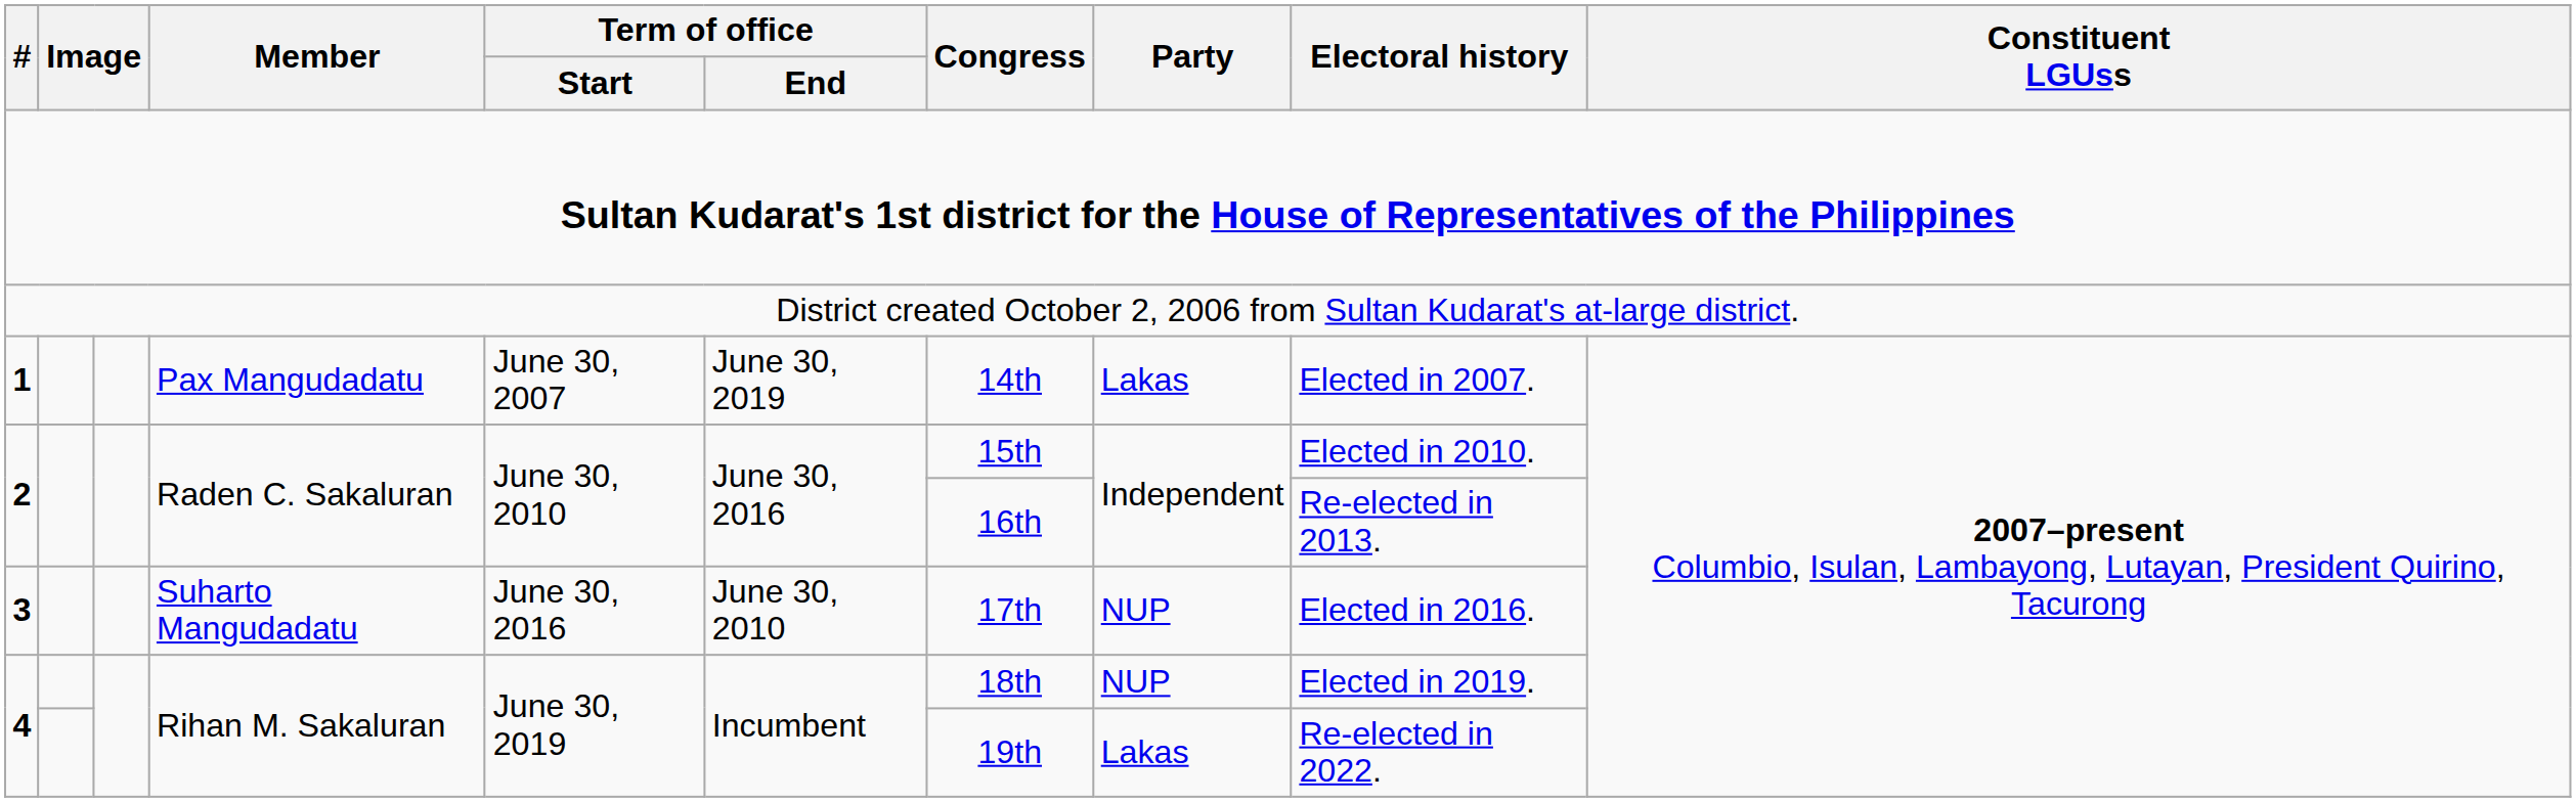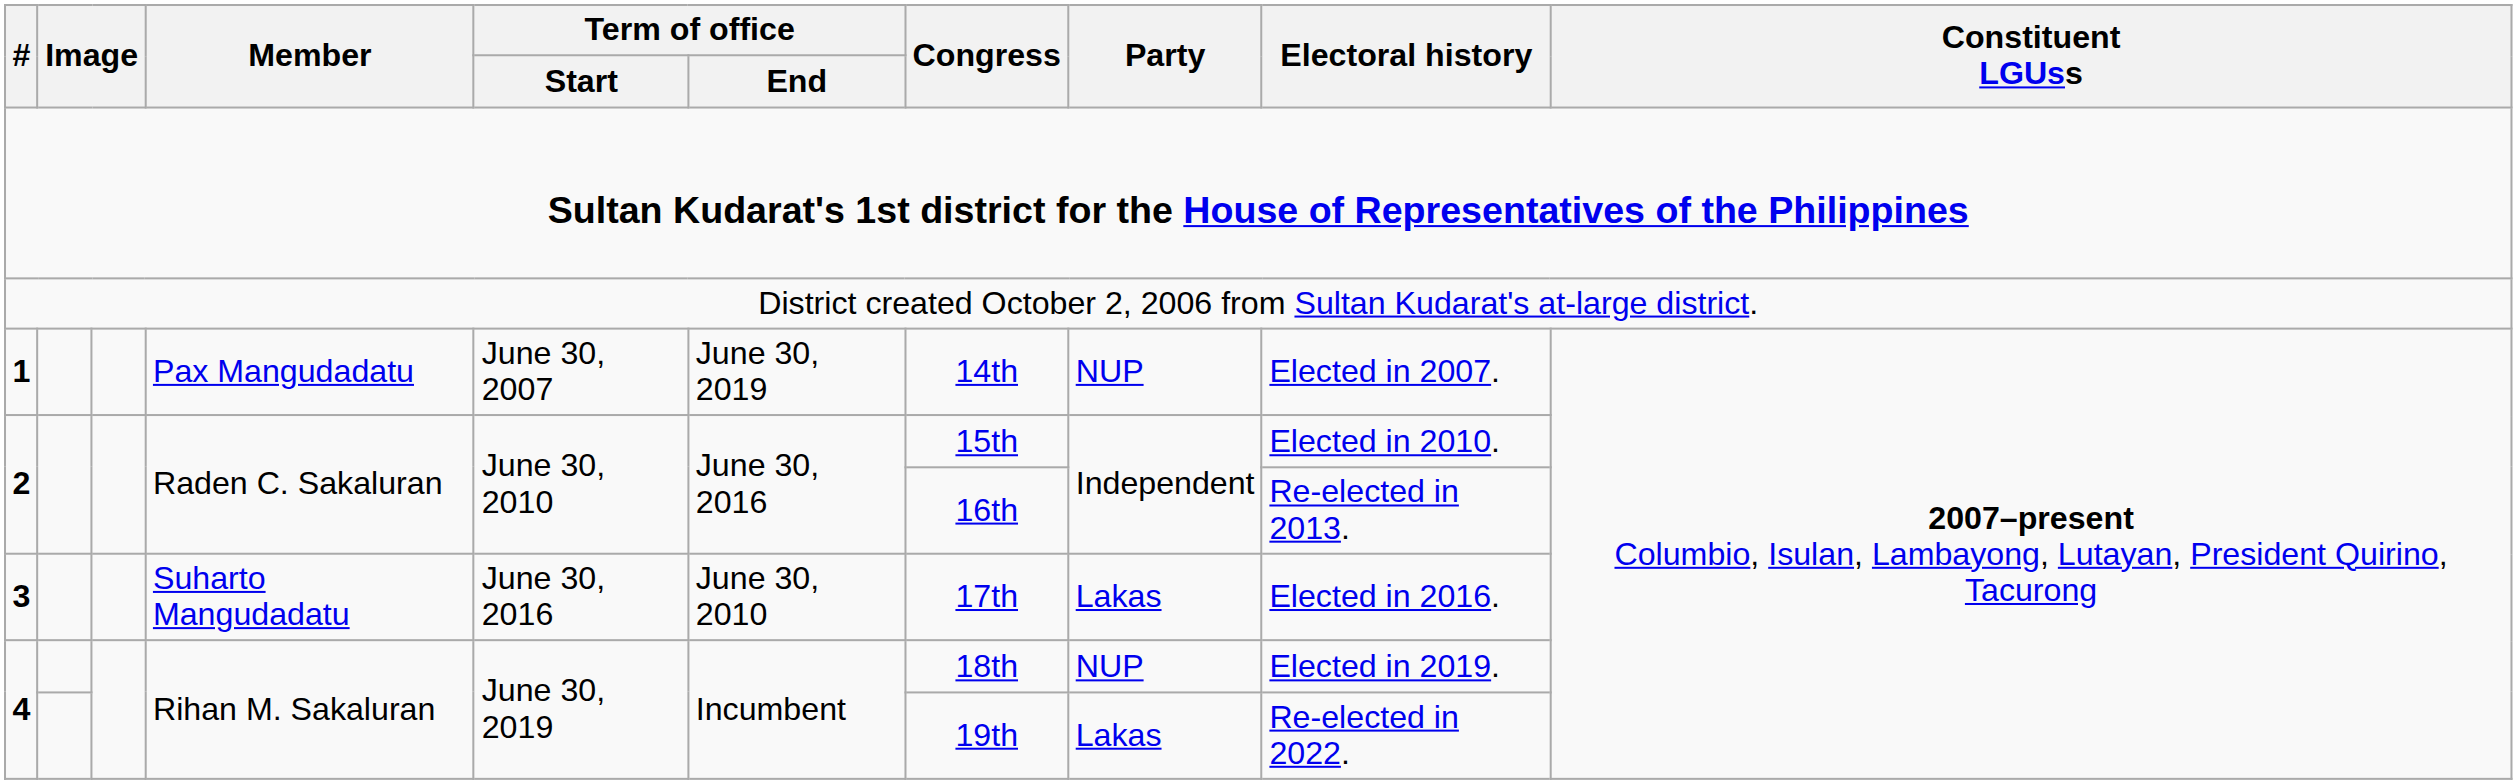1 | Party: Lakas -> NUP
3 | Party: NUP -> Lakas
